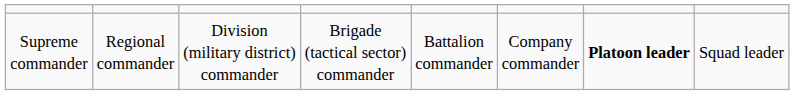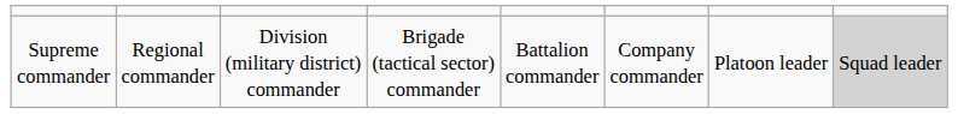Supreme commander | column 7: bold -> normal
Supreme commander | column 8: no background -> lightgrey background
